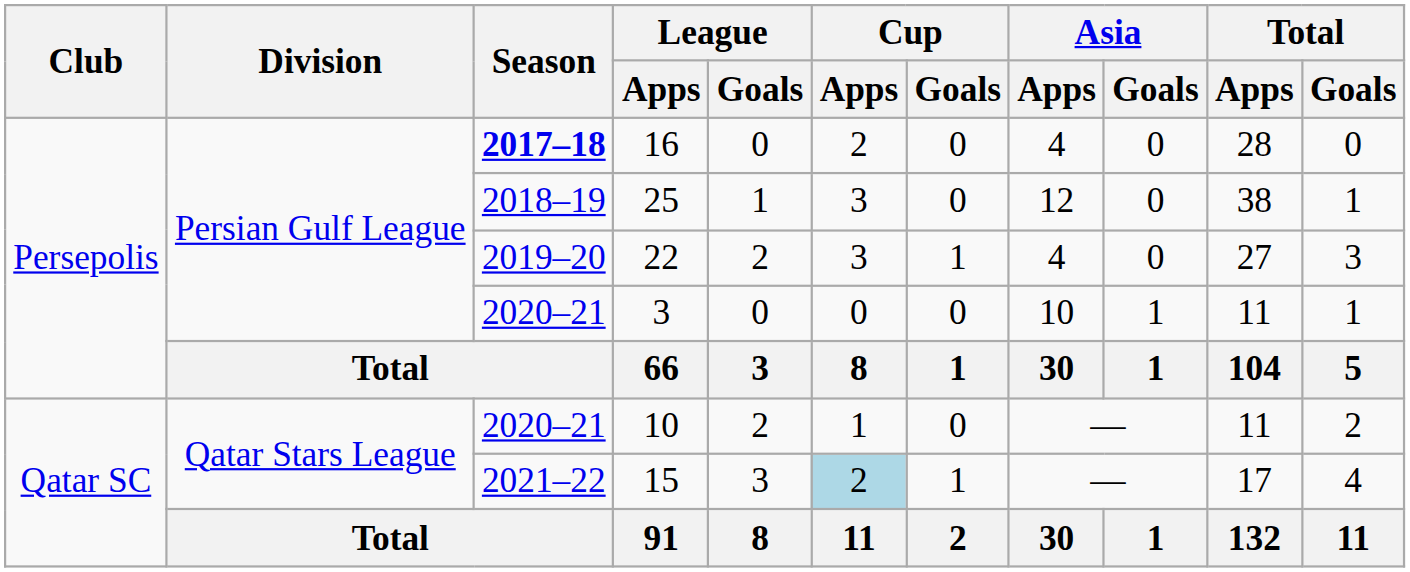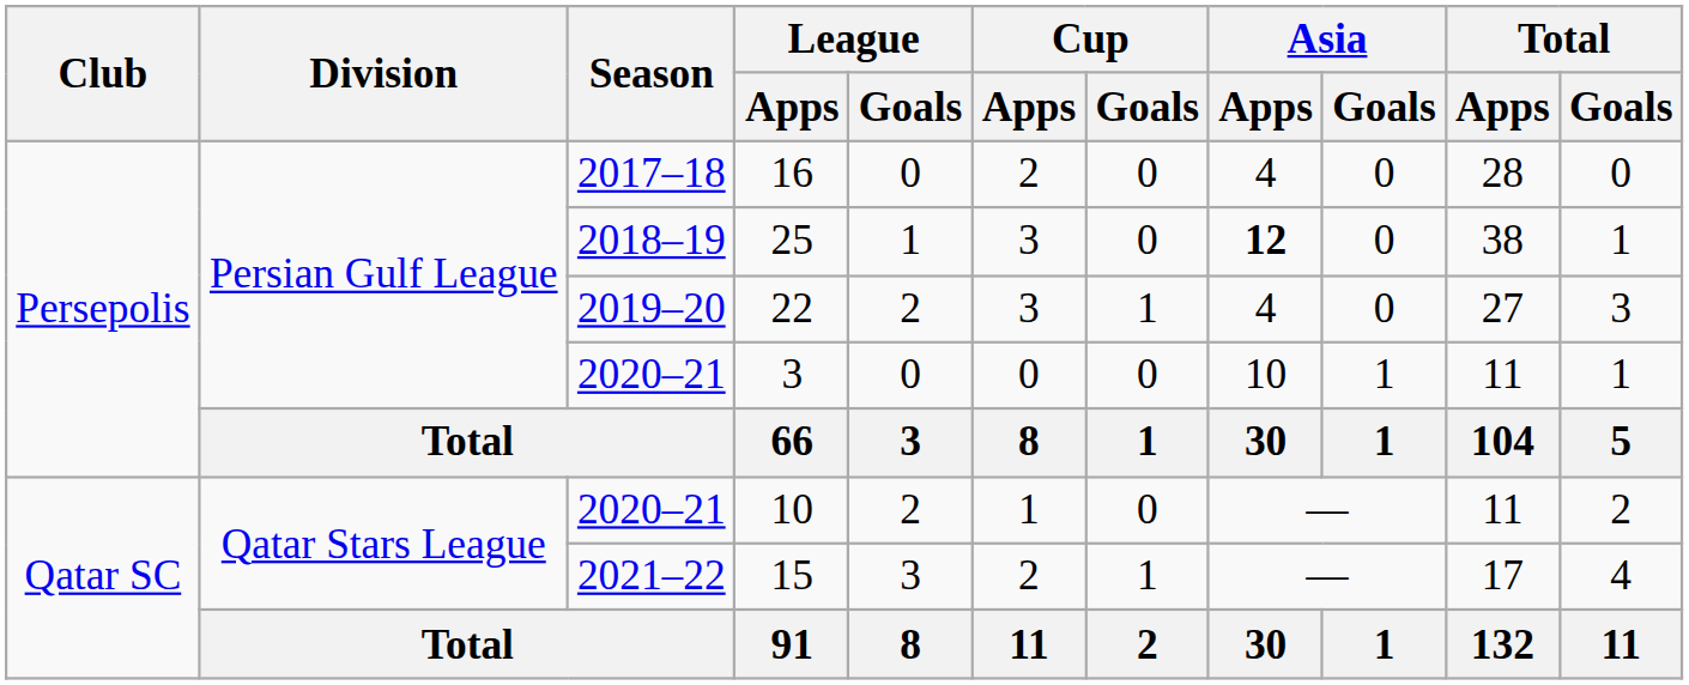16 | Season: bold -> normal
25 | Asia / Apps: normal -> bold
15 | Cup / Apps: lightblue background -> no background
